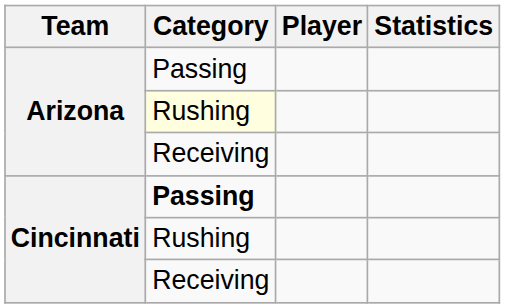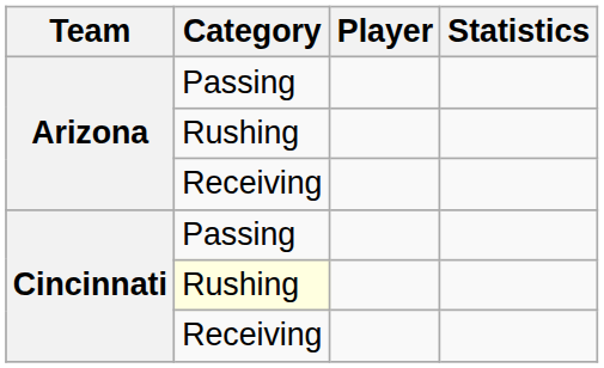Arizona / Rushing | Category: lightyellow background -> no background
Cincinnati / Passing | Category: bold -> normal
Cincinnati / Rushing | Category: no background -> lightyellow background
